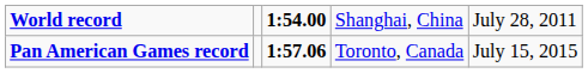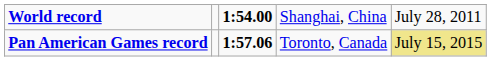Pan American Games record | column 5: no background -> khaki background
